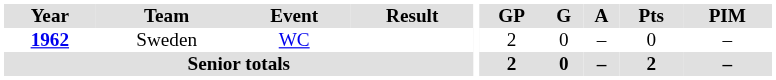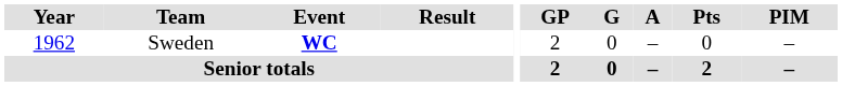Sweden | Year: bold -> normal
Sweden | Event: normal -> bold
